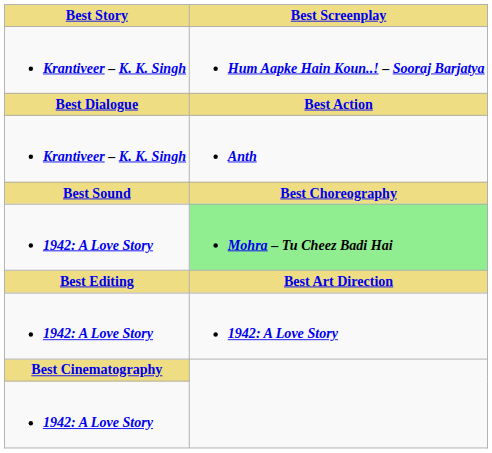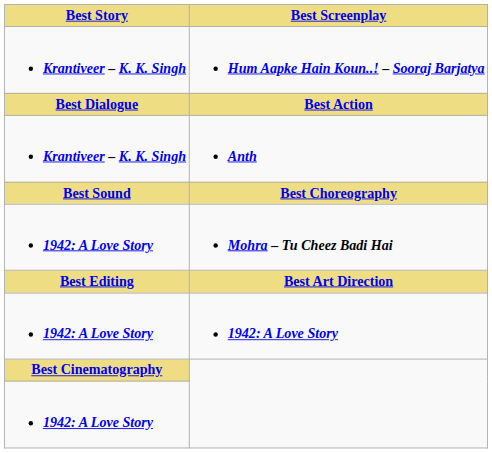row 6 | Best Screenplay: lightgreen background -> no background
